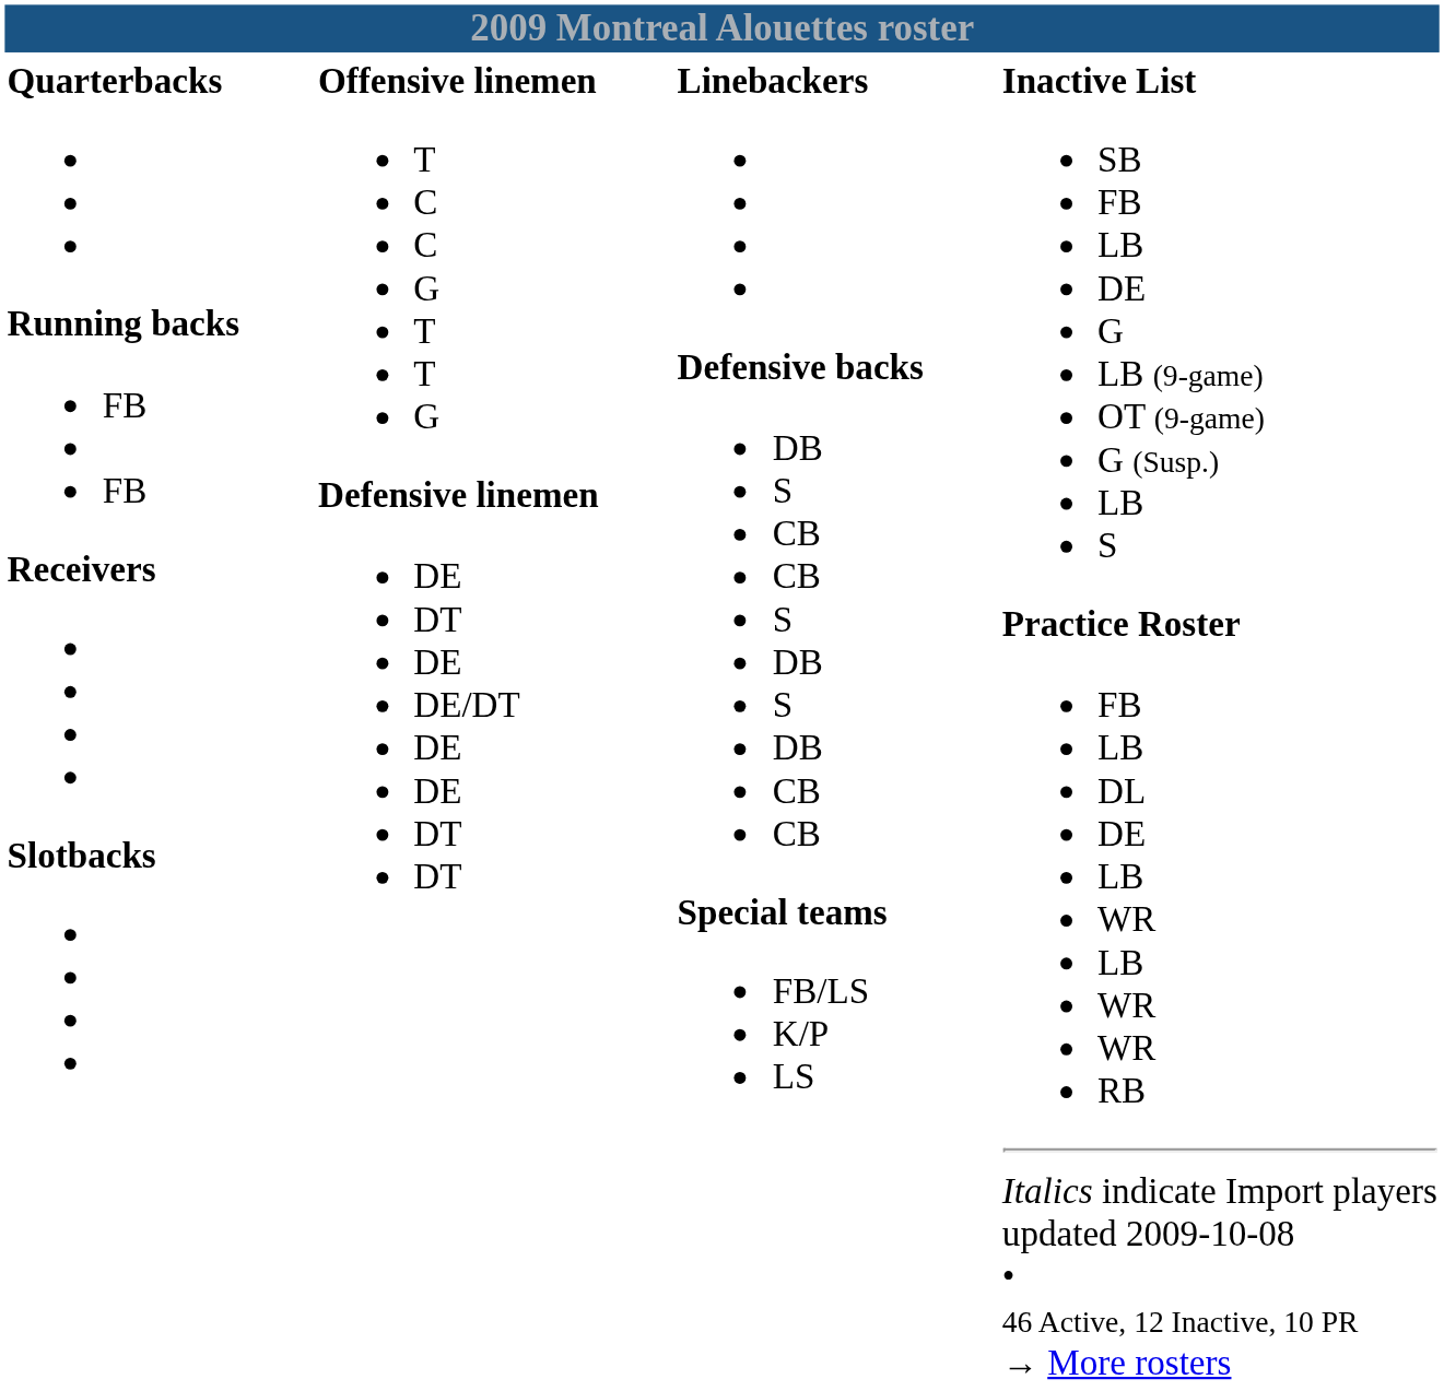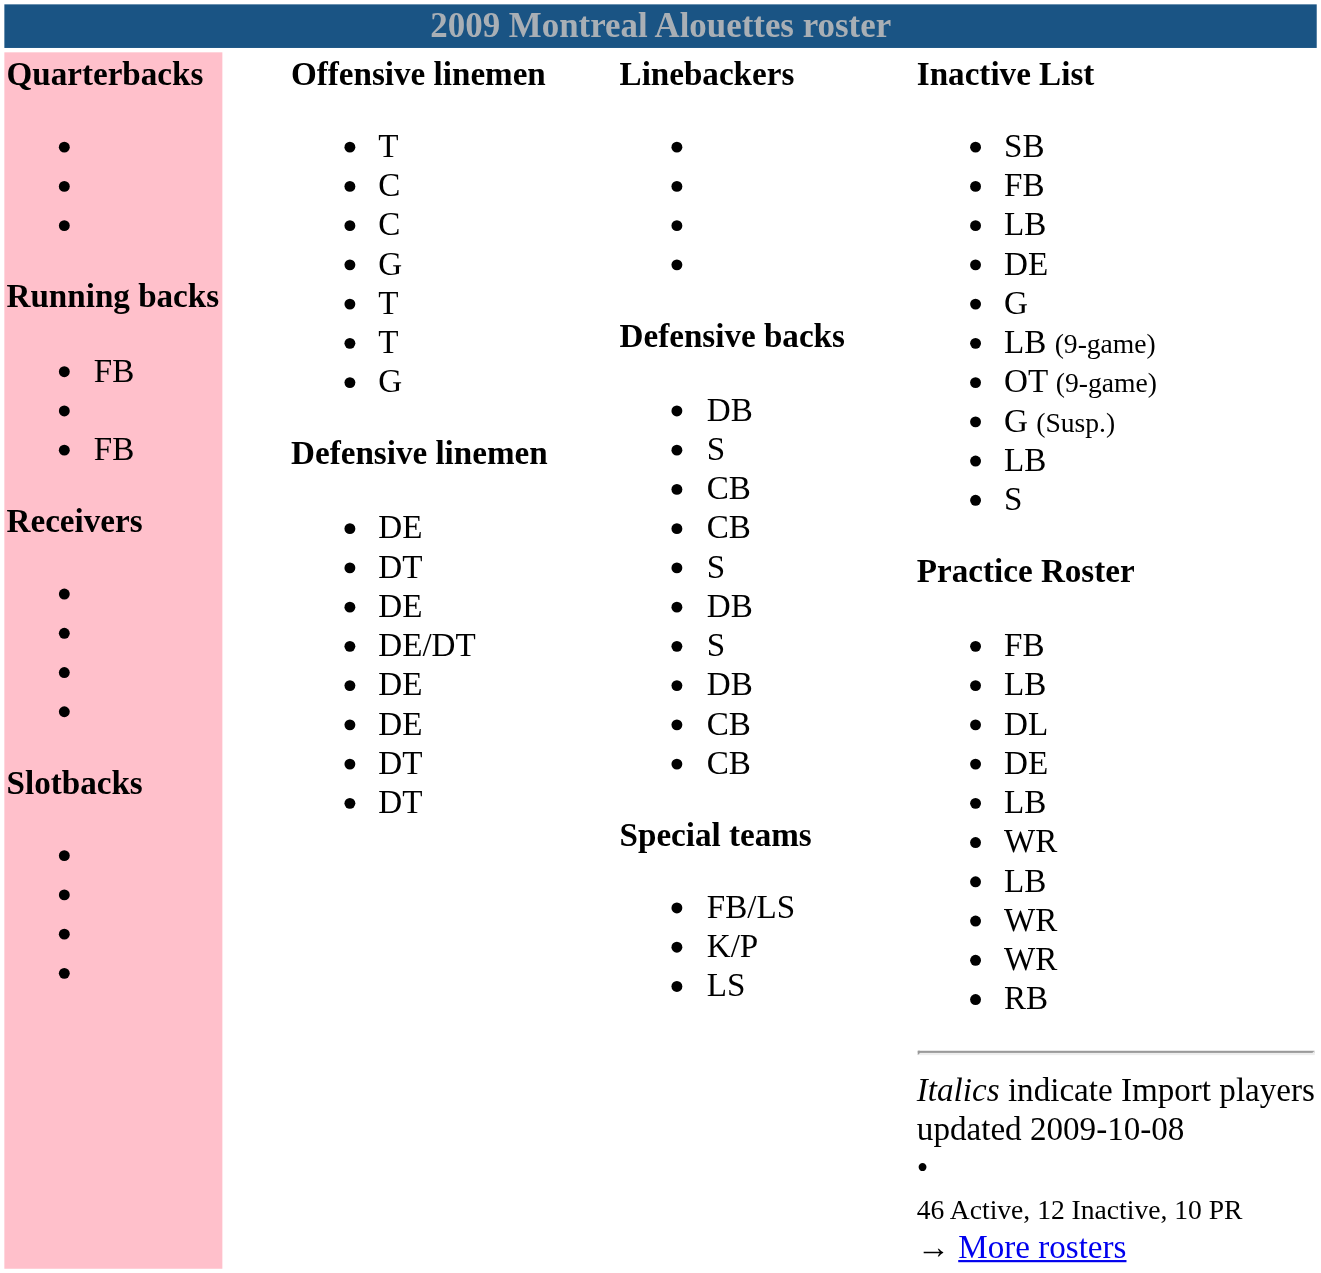Quarterbacks Running backs FB FB Receivers Slotbacks | column 1: no background -> pink background
